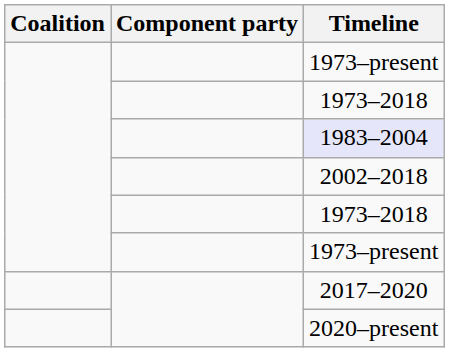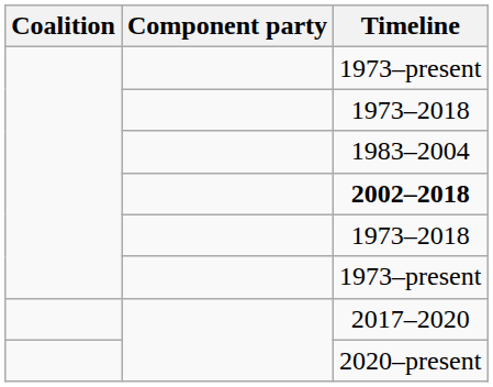1983–2004 | Timeline: lavender background -> no background
2002–2018 | Timeline: normal -> bold
